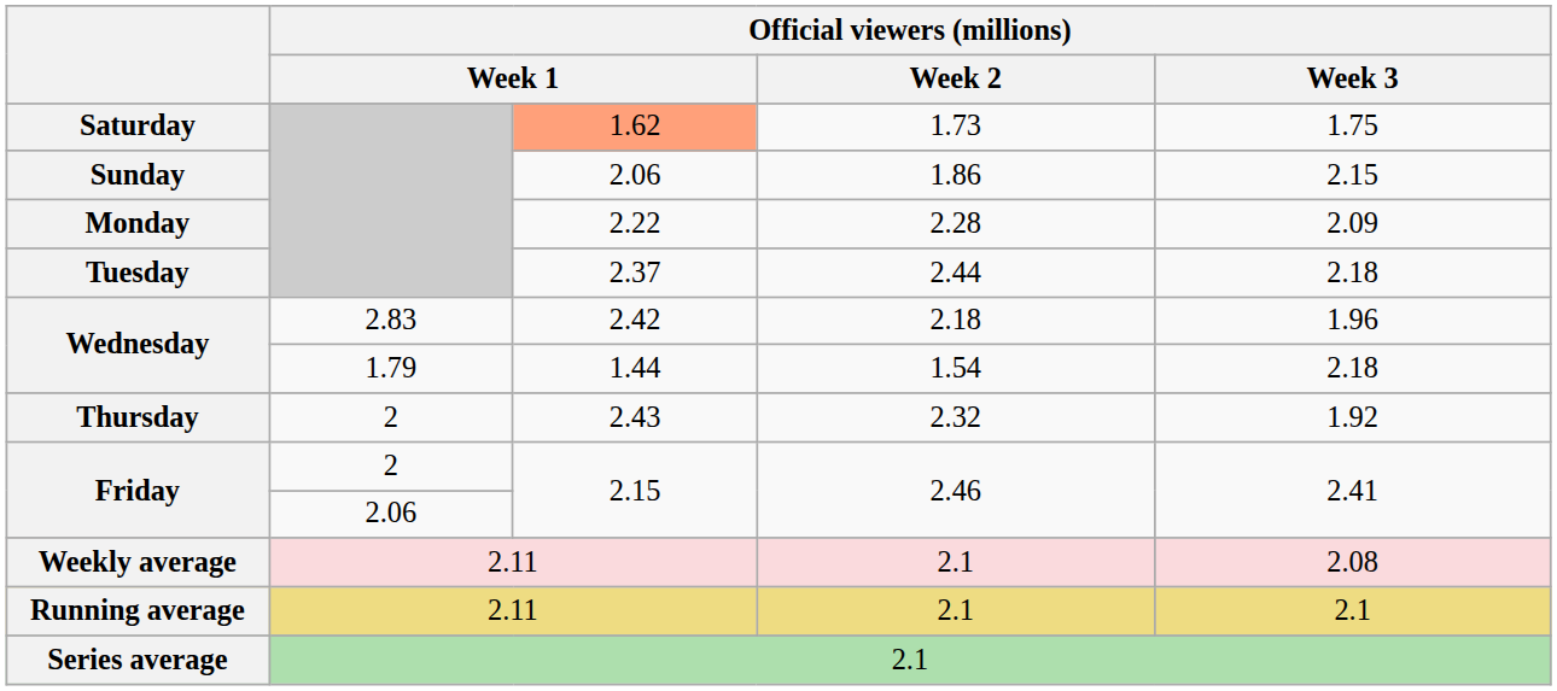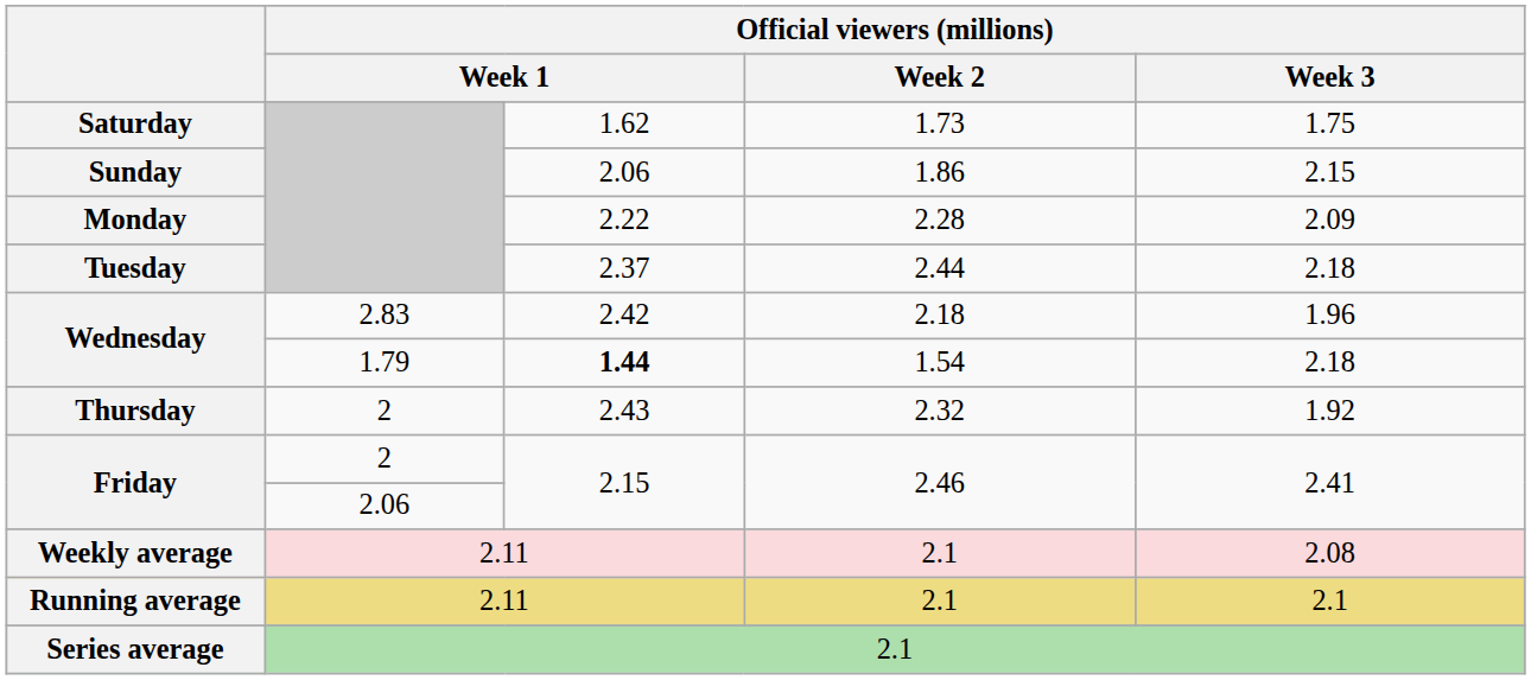Saturday | column 3: lightsalmon background -> no background
Wednesday / 1.79 | column 3: normal -> bold
